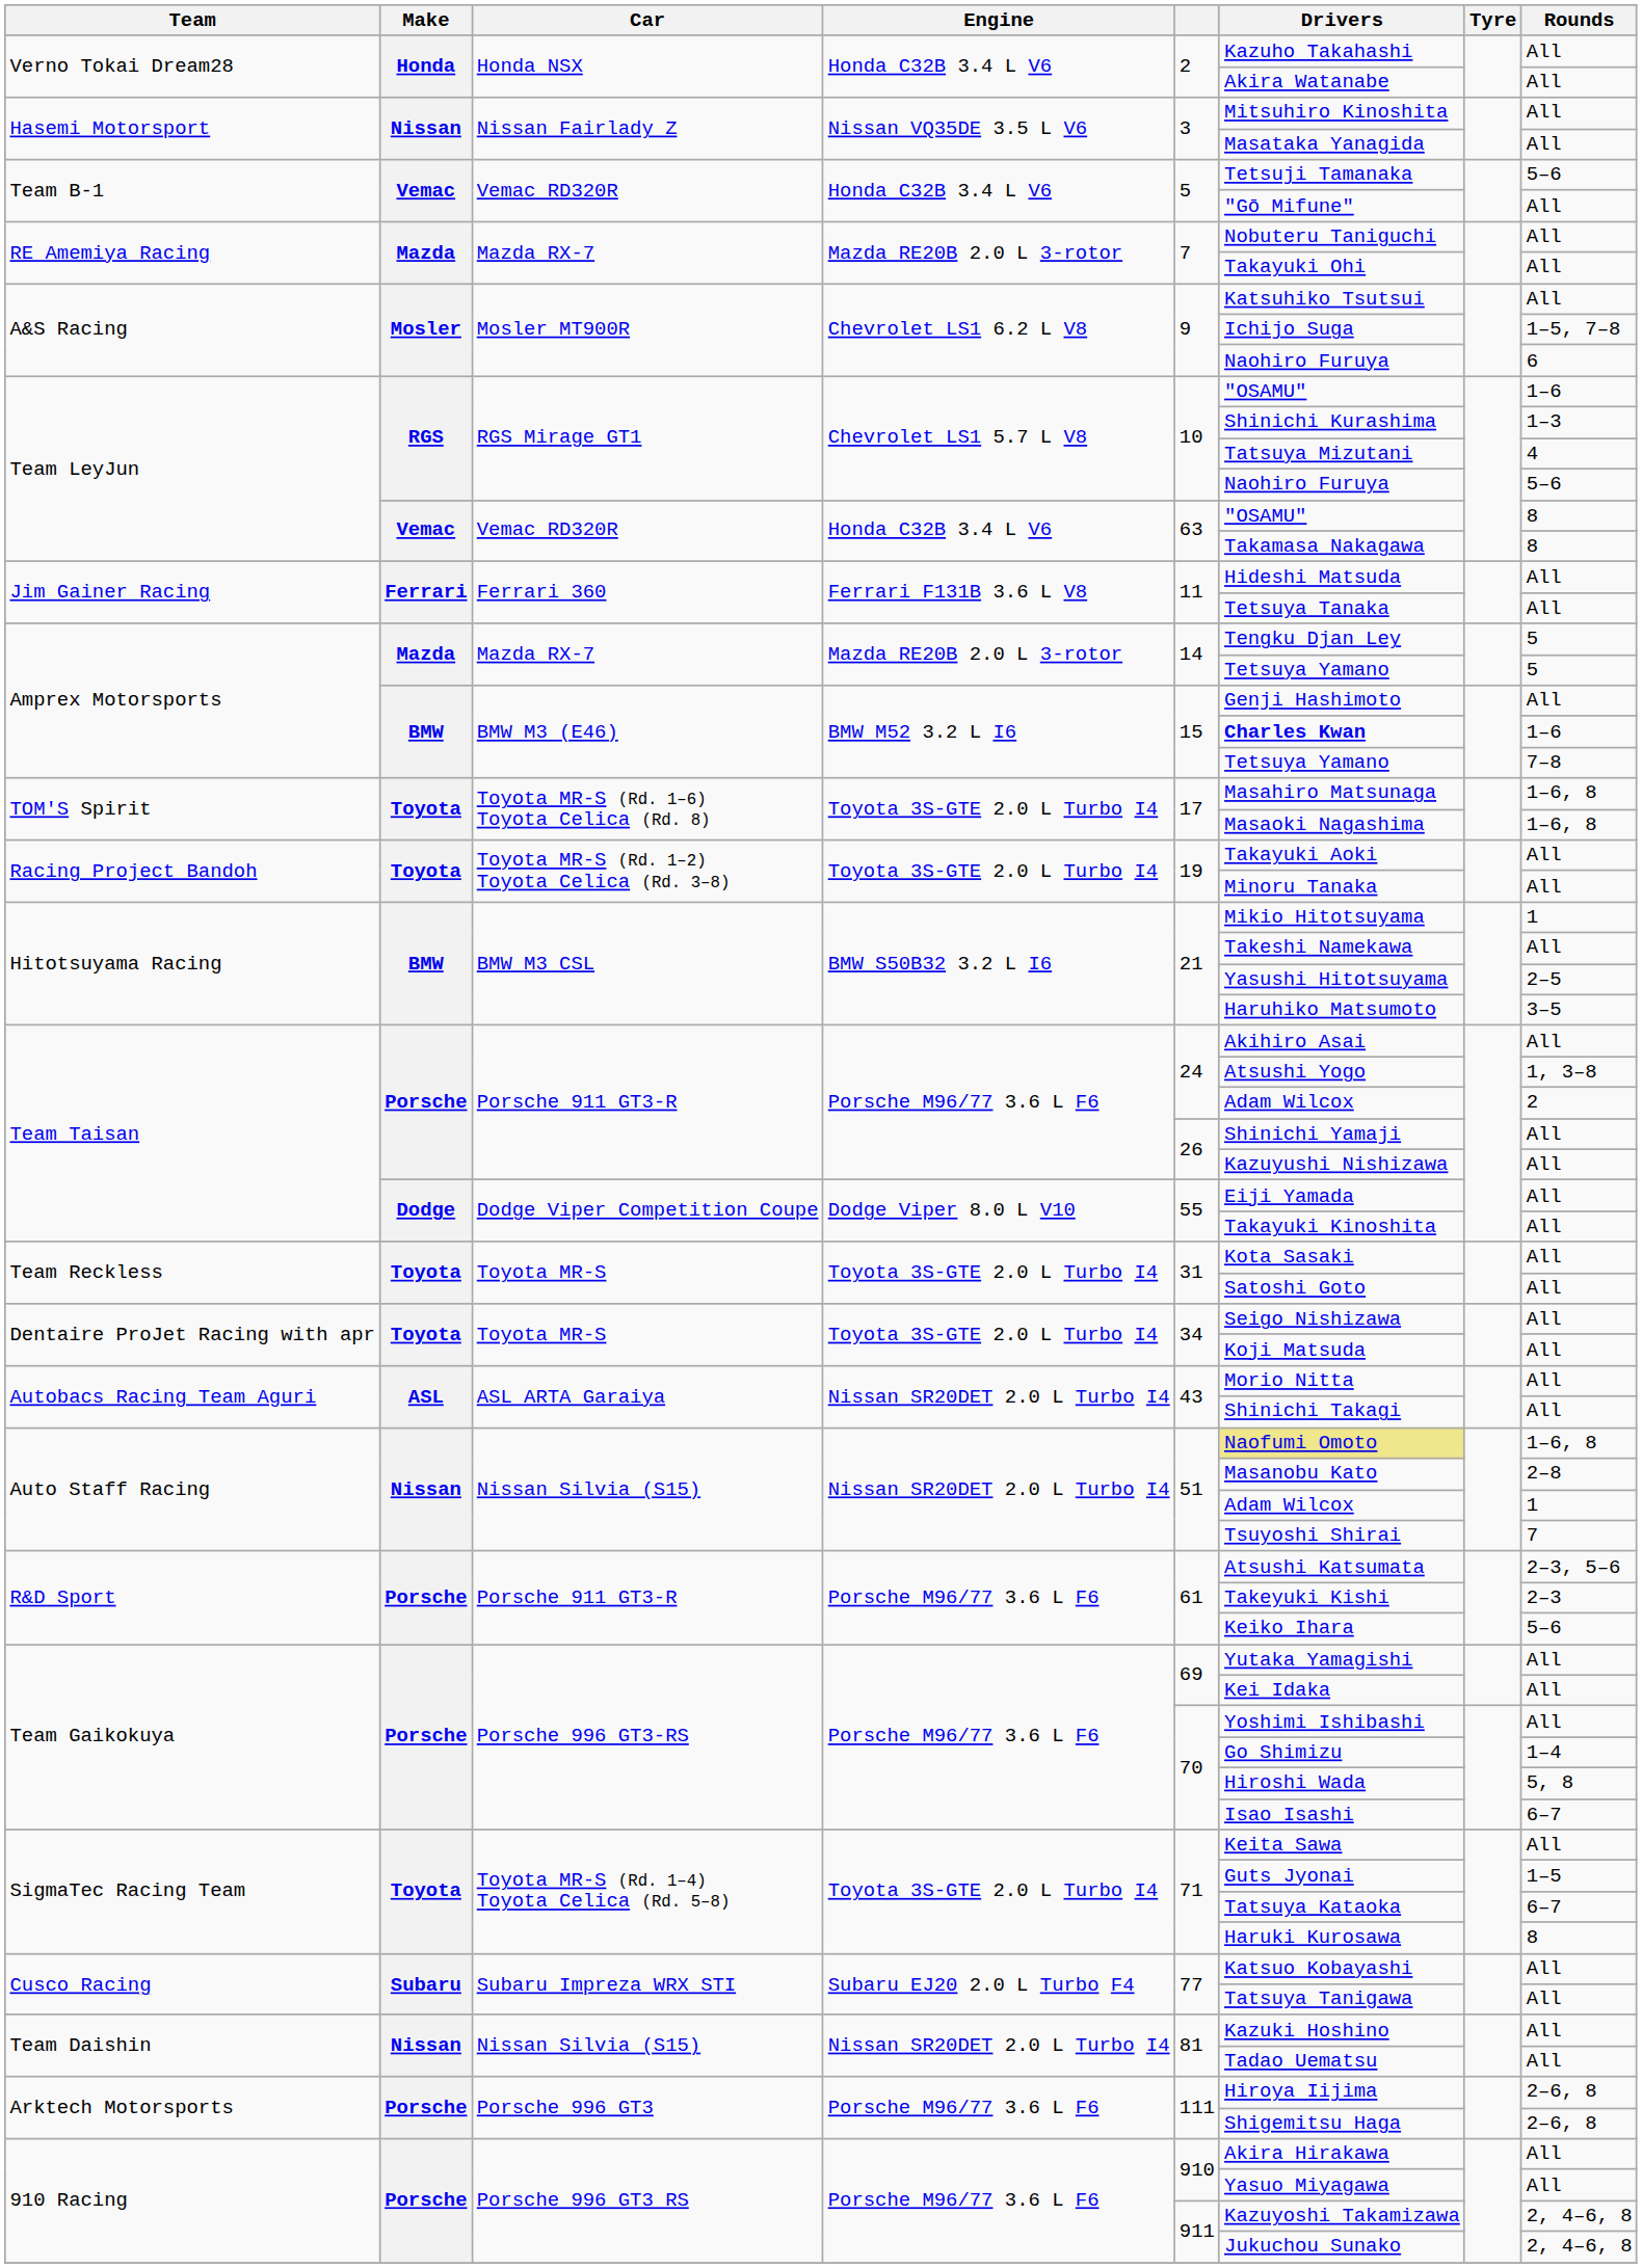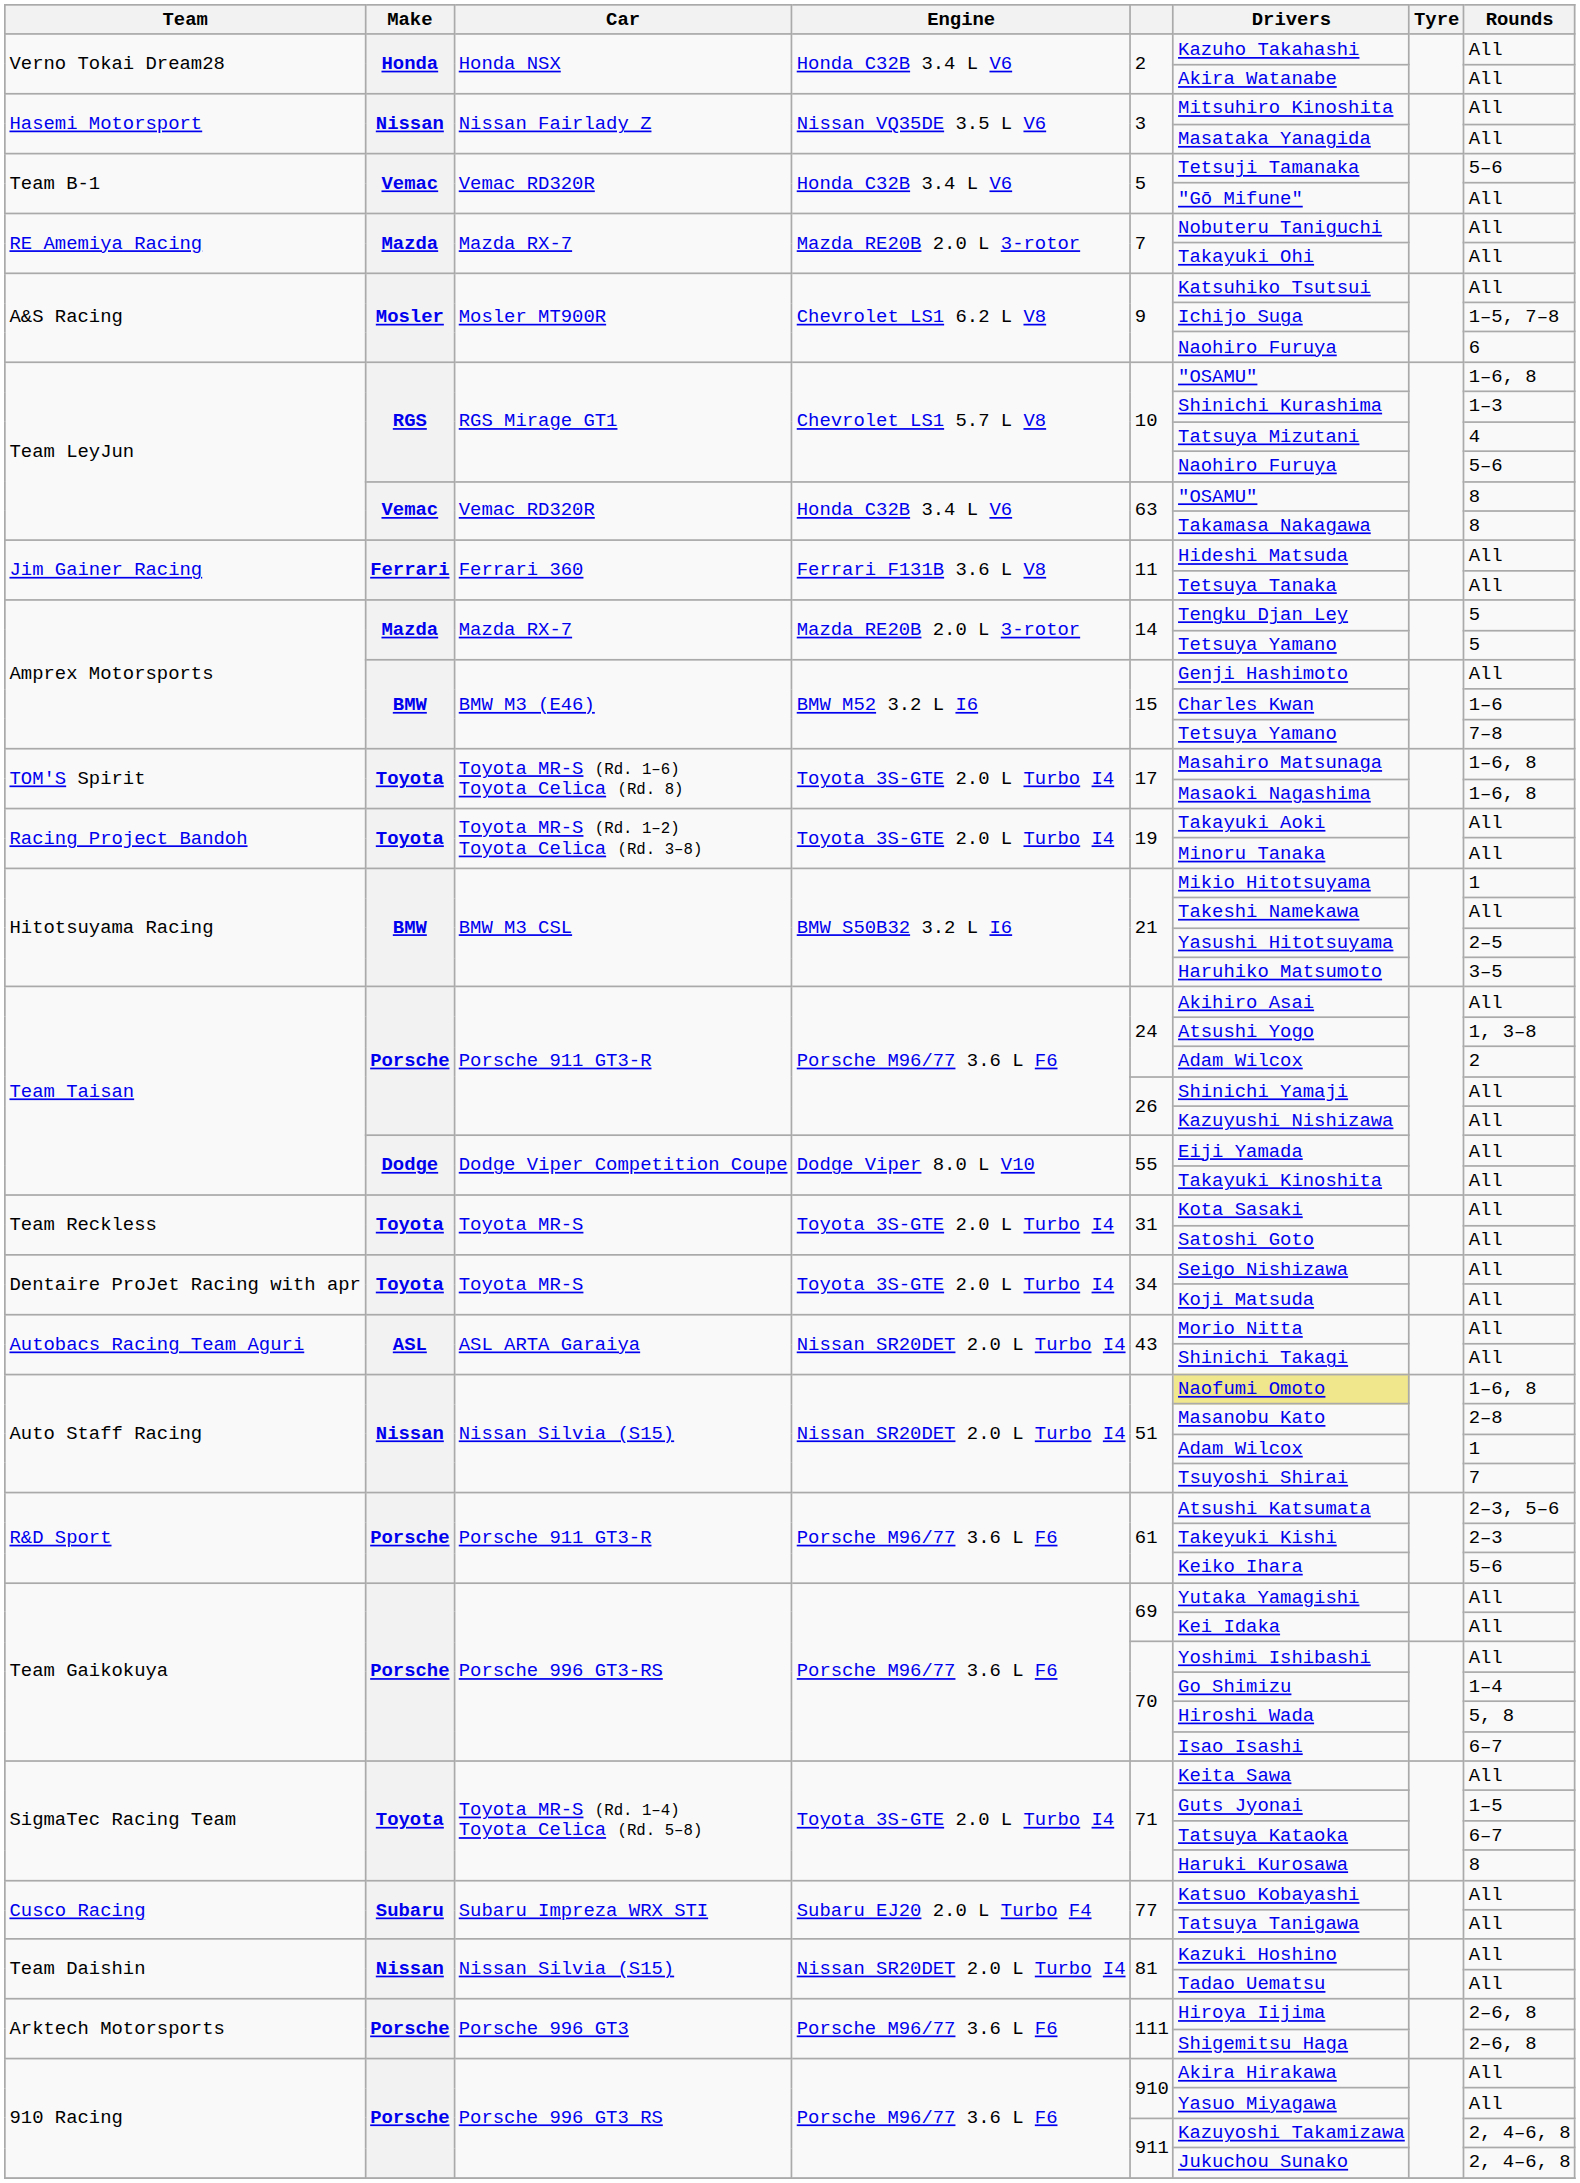row 13 | Rounds: 1–6 -> 1–6, 8
row 24 | Drivers: bold -> normal
